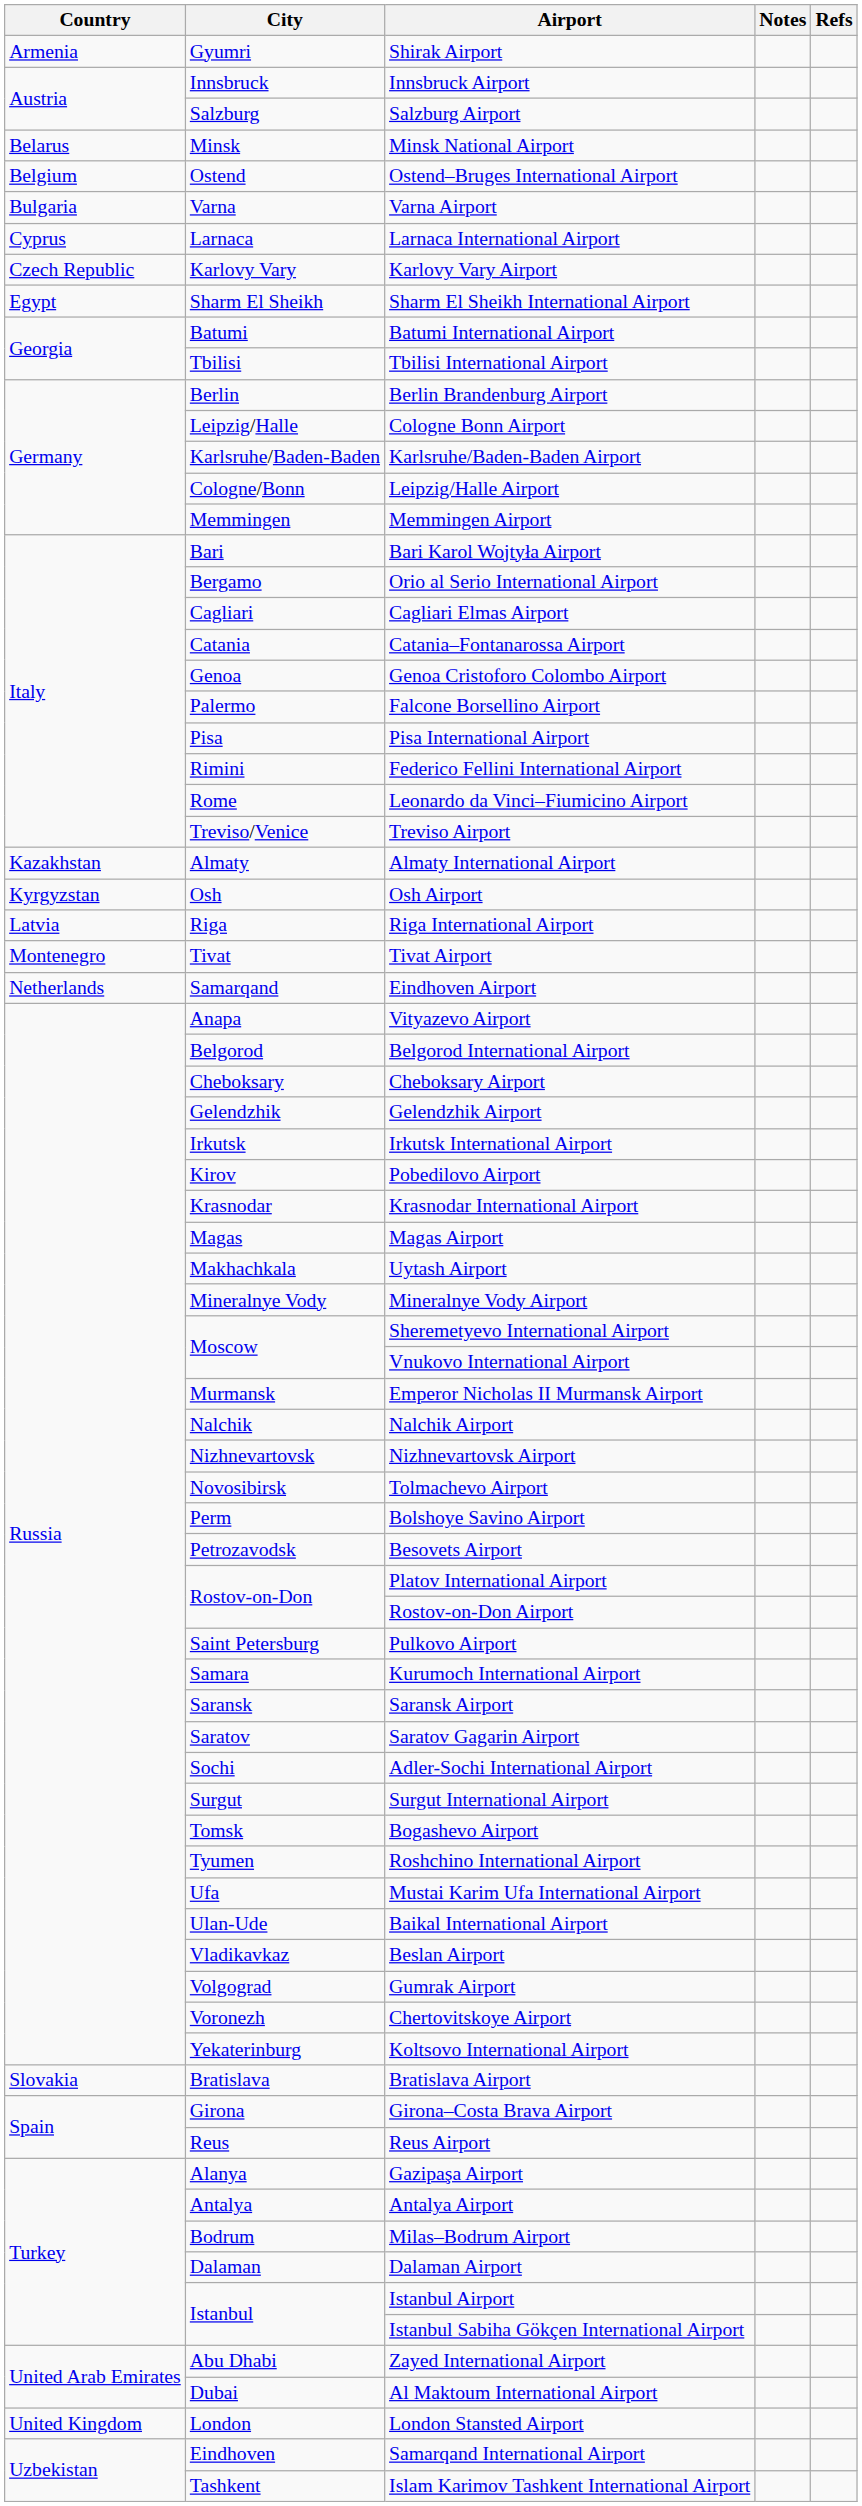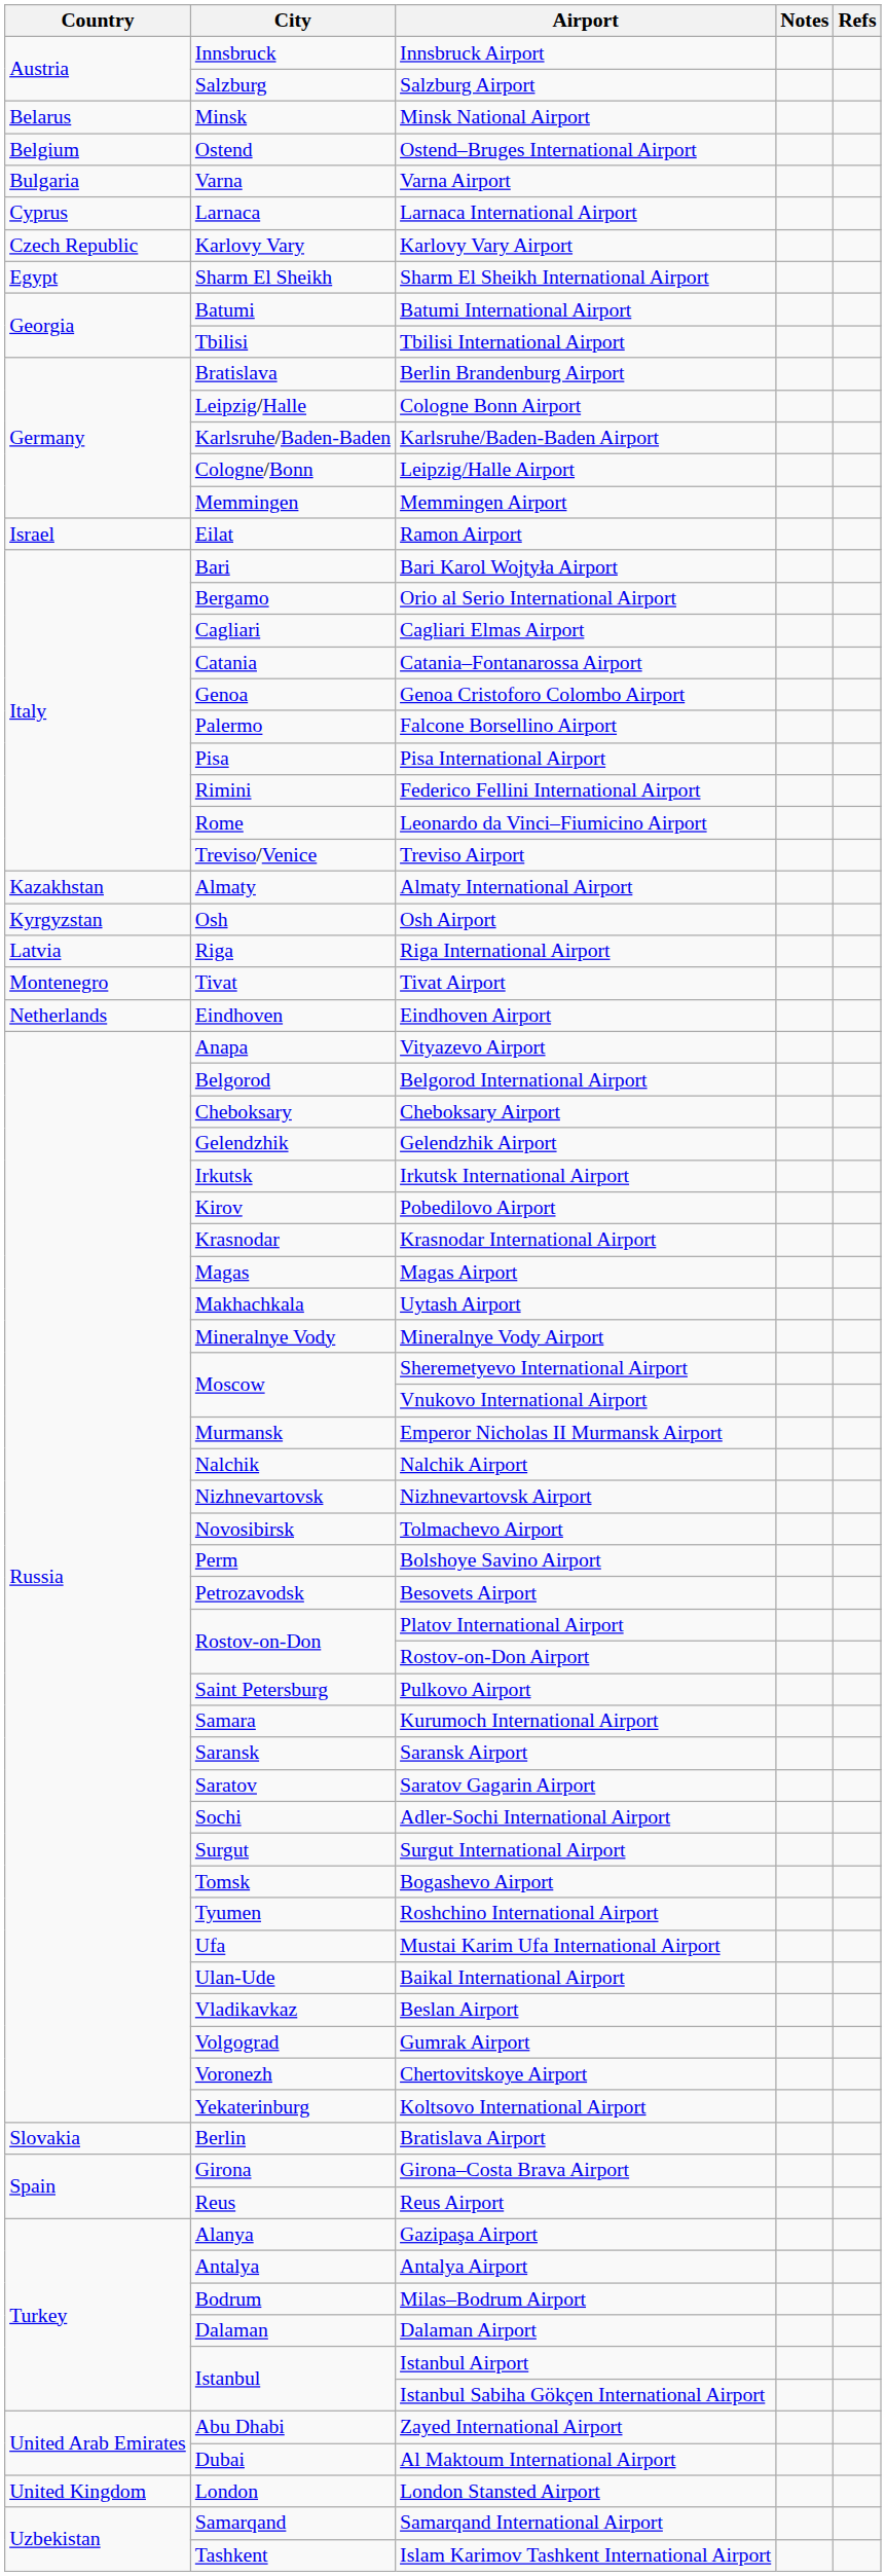- row: Armenia | Gyumri | Shirak Airport
Berlin Brandenburg Airport | City: Berlin -> Bratislava
+ row: Israel | Eilat | Ramon Airport
Eindhoven Airport | City: Samarqand -> Eindhoven
Bratislava Airport | City: Bratislava -> Berlin
Samarqand International Airport | City: Eindhoven -> Samarqand
